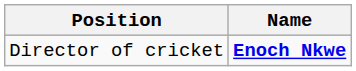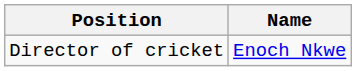Director of cricket | Name: bold -> normal
